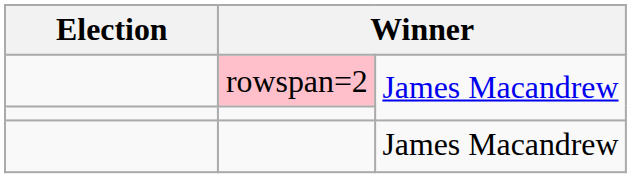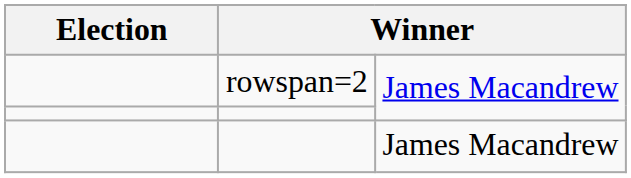rowspan=2 | column 2: pink background -> no background
